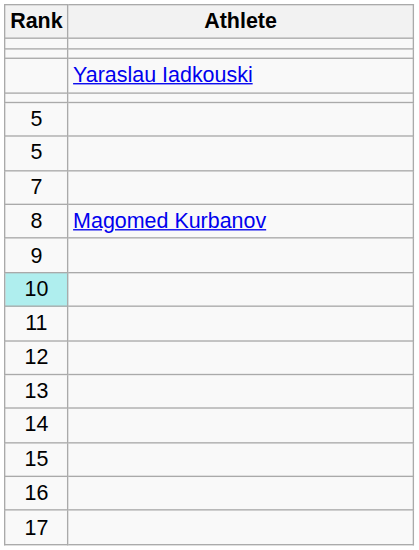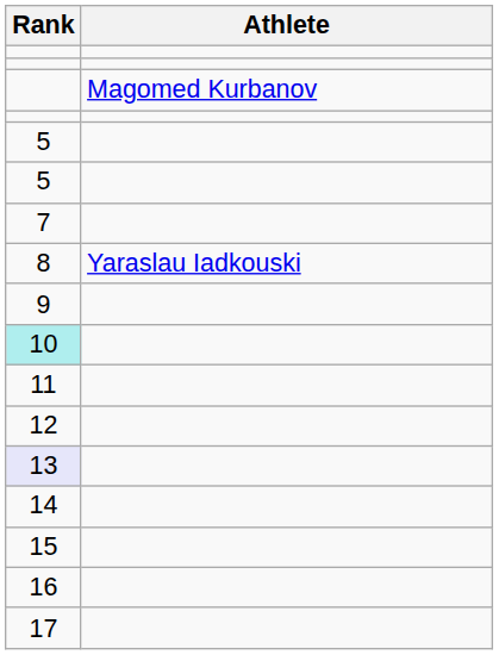row 4 | Athlete: Yaraslau Iadkouski -> Magomed Kurbanov
row 9 | Athlete: Magomed Kurbanov -> Yaraslau Iadkouski
row 14 | Rank: no background -> lavender background
